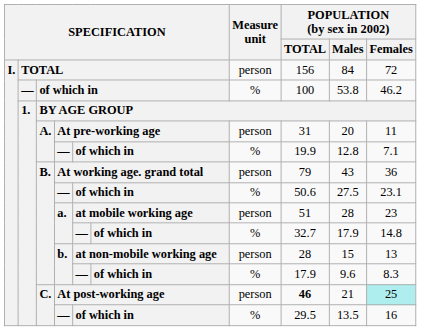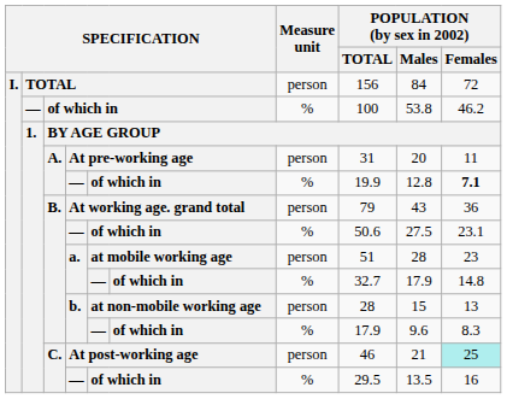A. / — | POPULATION (by sex in 2002) / Females: normal -> bold
At post-working age | POPULATION (by sex in 2002) / TOTAL: bold -> normal
